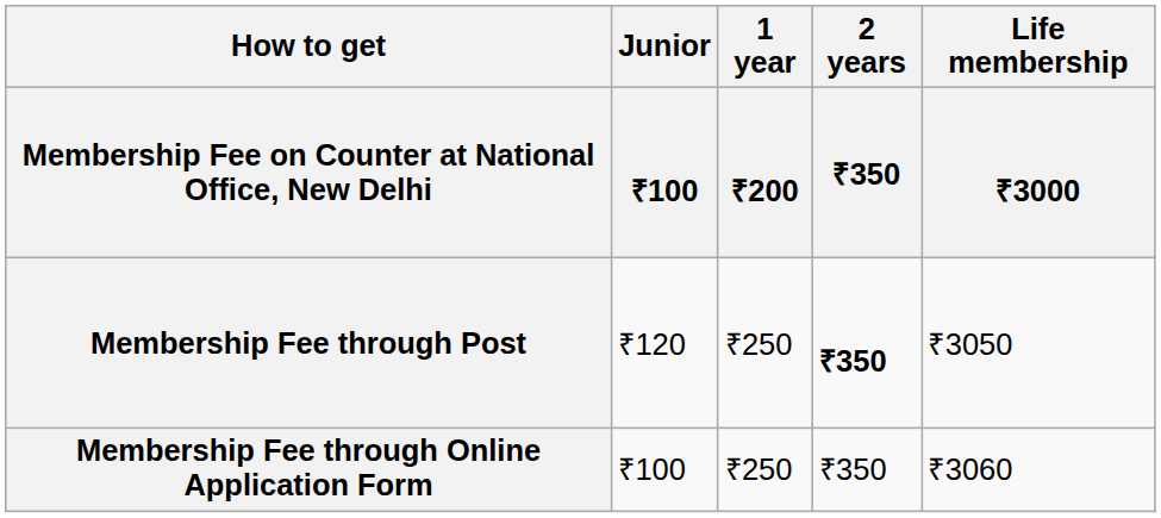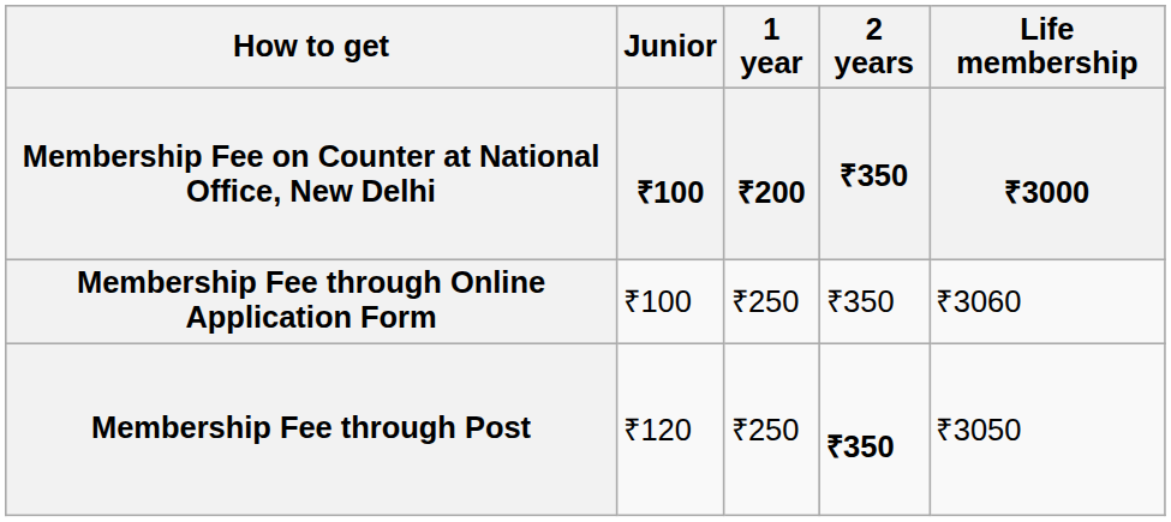rows swapped: Membership Fee through Post <-> Membership Fee through Online Application Form
